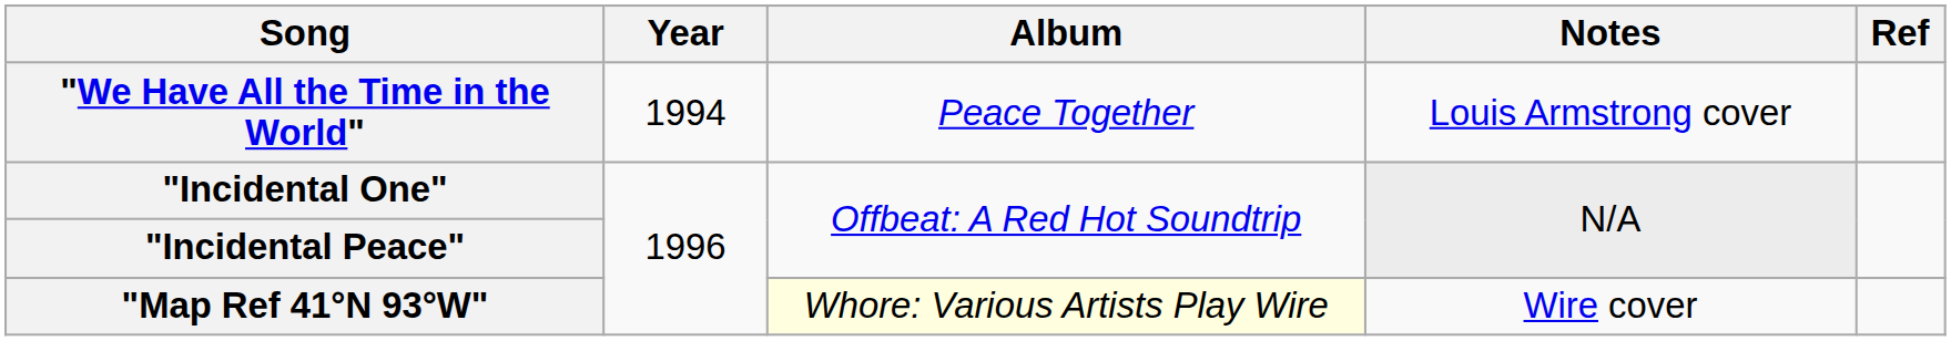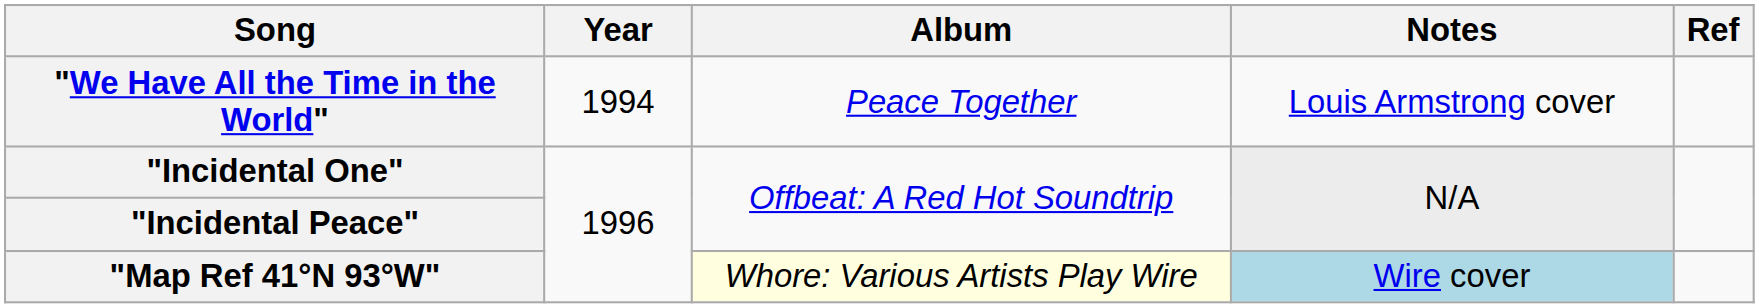"Map Ref 41°N 93°W" | Notes: no background -> lightblue background
